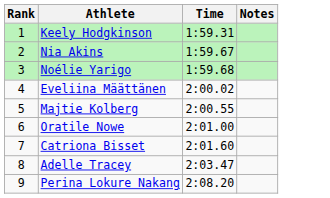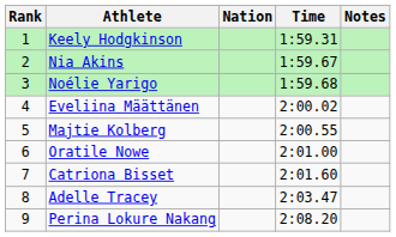+ column: Nation
